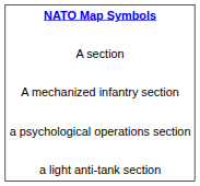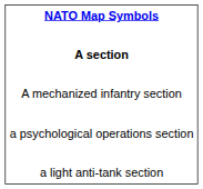row 2 | column 1: normal -> bold
